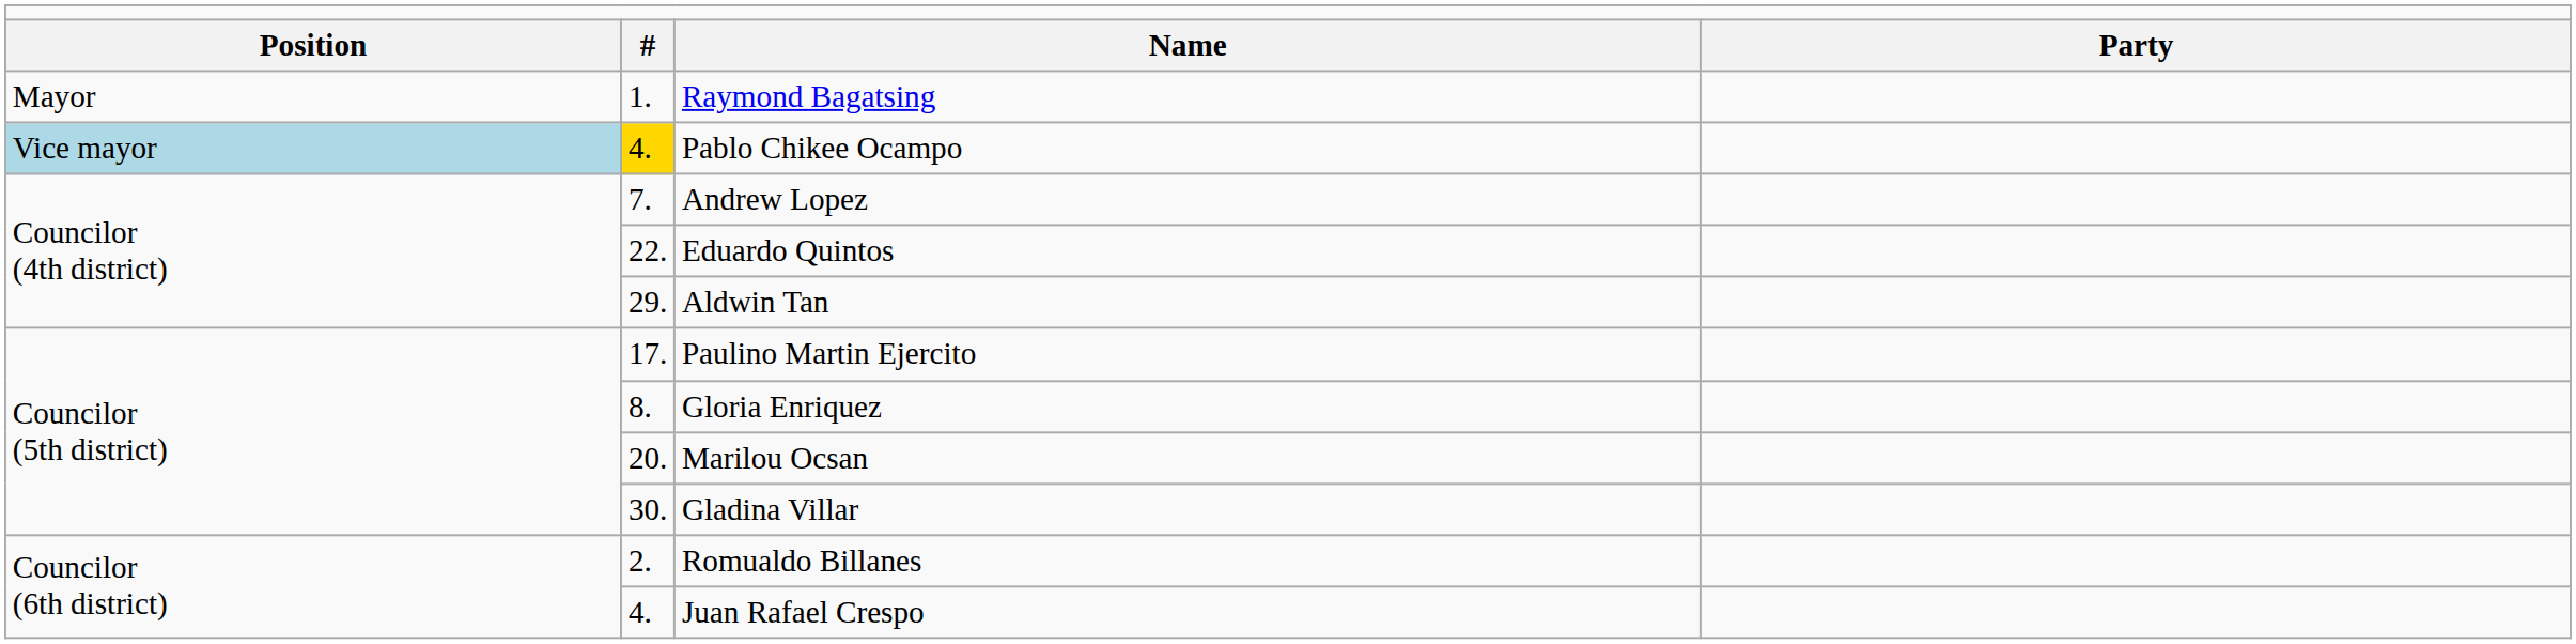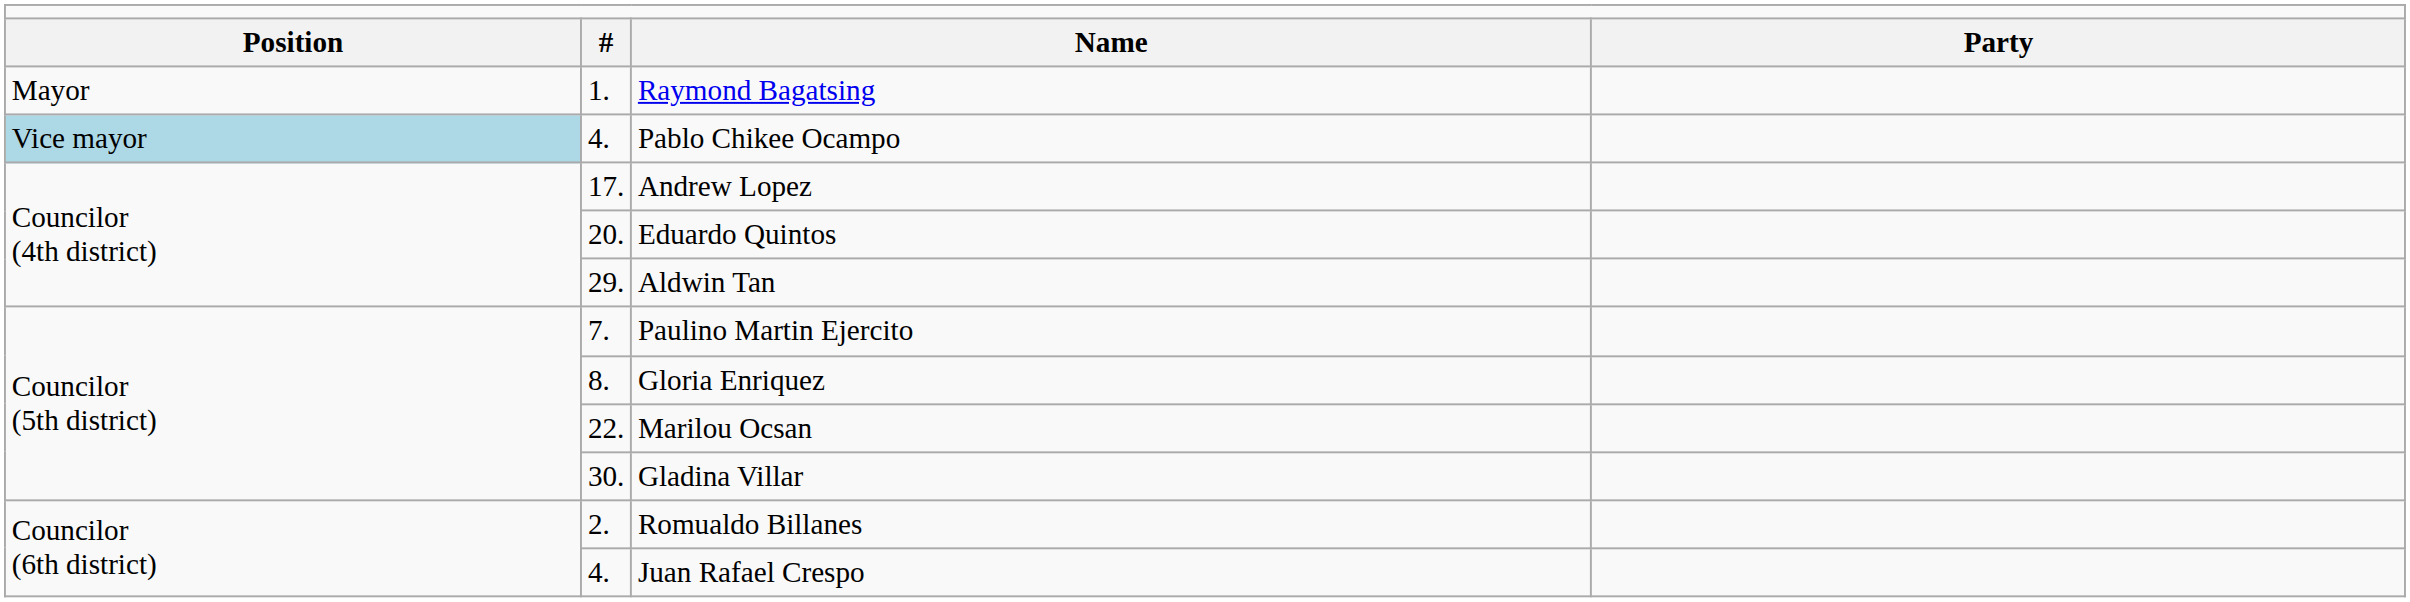Pablo Chikee Ocampo | column 2: gold background -> no background
Andrew Lopez | column 2: 7. -> 17.
Eduardo Quintos | column 2: 22. -> 20.
Paulino Martin Ejercito | column 2: 17. -> 7.
Marilou Ocsan | column 2: 20. -> 22.
